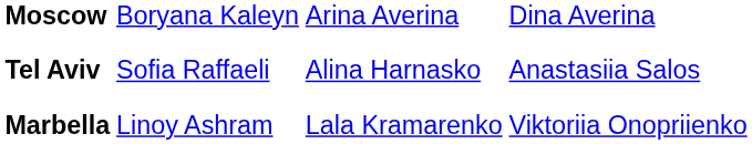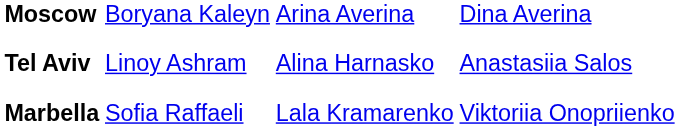Tel Aviv | column 2: Sofia Raffaeli -> Linoy Ashram
Marbella | column 2: Linoy Ashram -> Sofia Raffaeli
